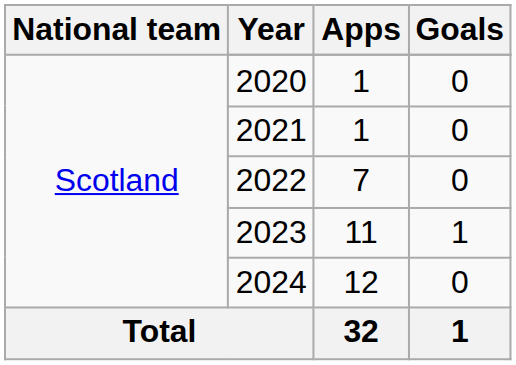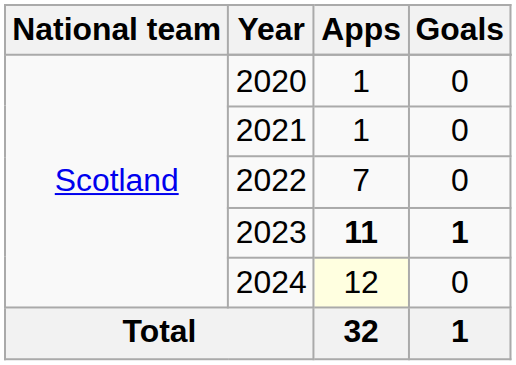2023 | Apps: normal -> bold
2023 | Goals: normal -> bold
2024 | Apps: no background -> lightyellow background
